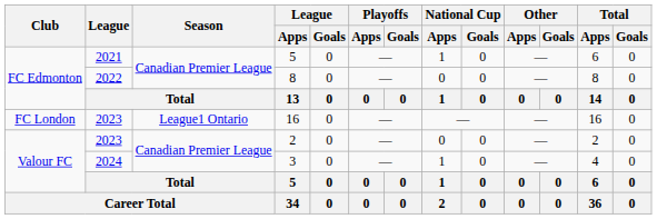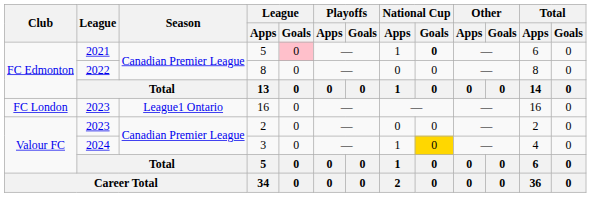2021 / 5 | League / Goals: no background -> pink background
2021 / 5 | National Cup / Goals: normal -> bold
3 | National Cup / Goals: no background -> gold background
